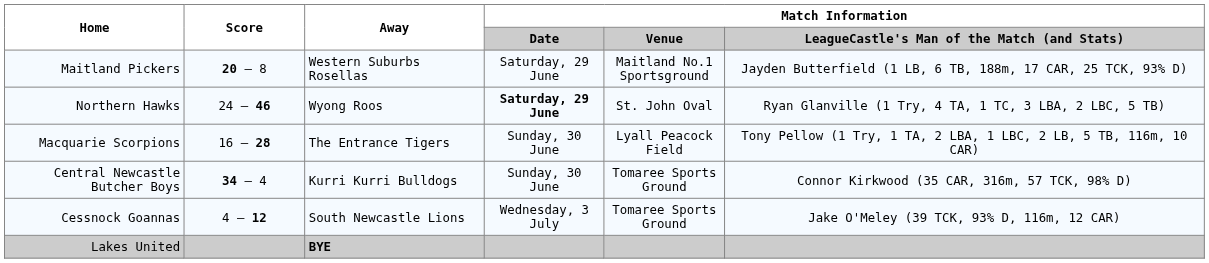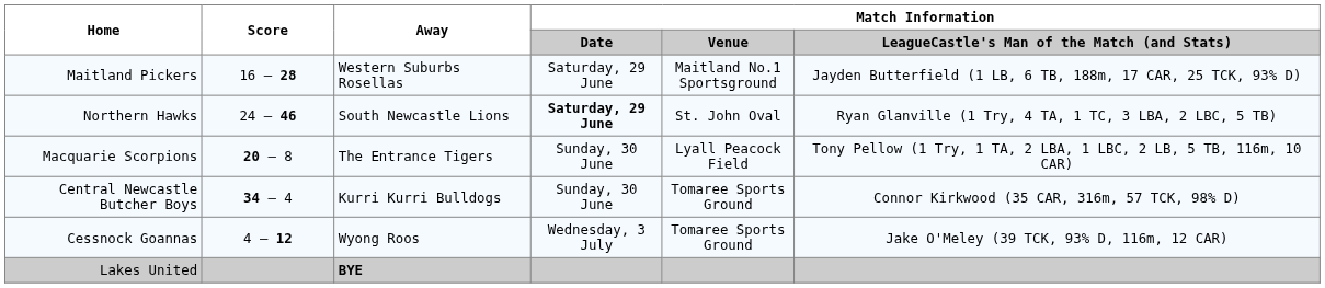Maitland Pickers | Score: 20 – 8 -> 16 – 28
Northern Hawks | Away: Wyong Roos -> South Newcastle Lions
Macquarie Scorpions | Score: 16 – 28 -> 20 – 8
Cessnock Goannas | Away: South Newcastle Lions -> Wyong Roos
